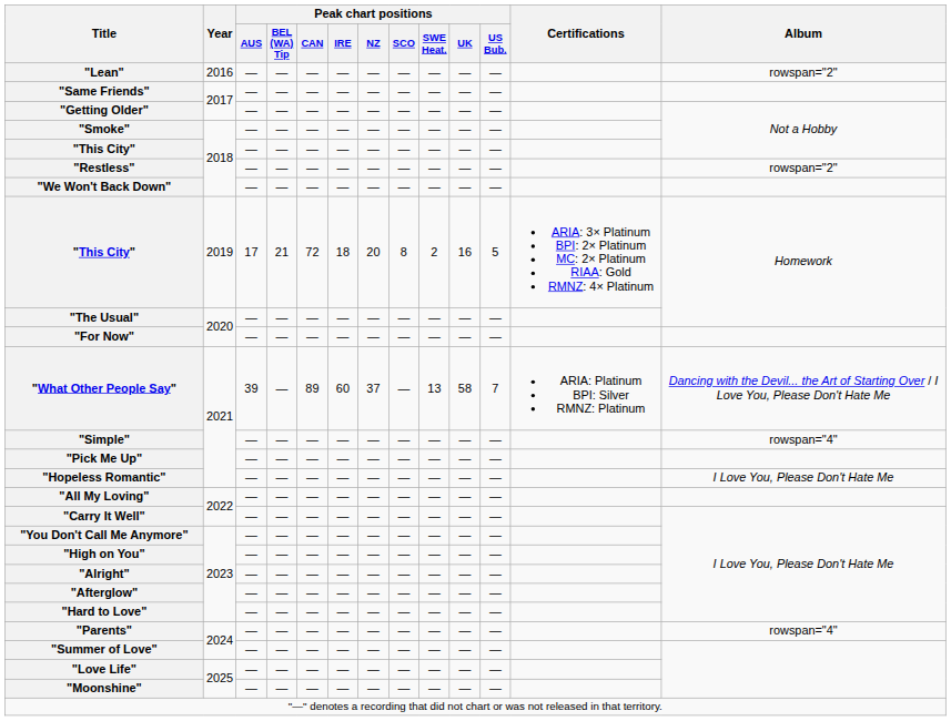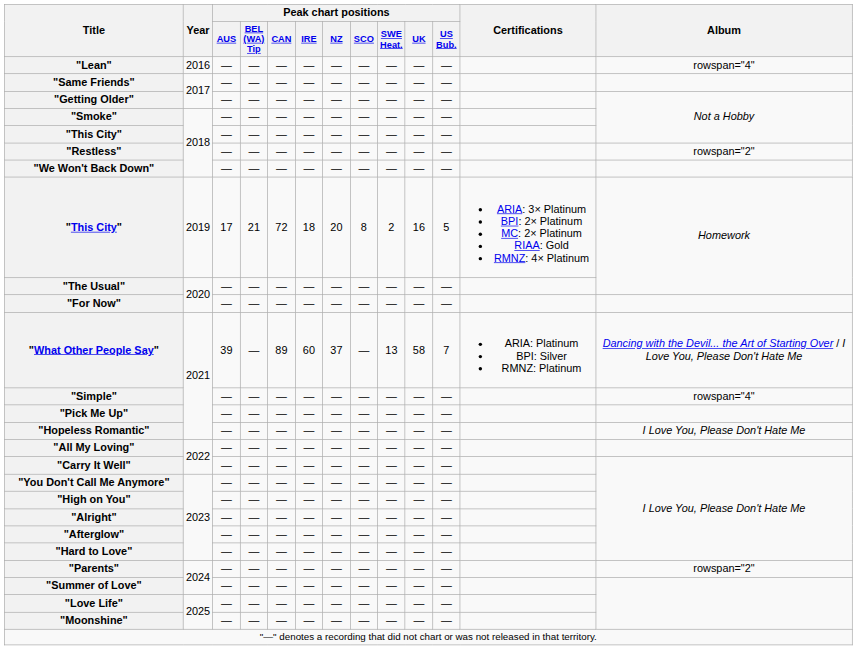"Lean" | Album: rowspan="2" -> rowspan="4"
"Parents" | Album: rowspan="4" -> rowspan="2"
